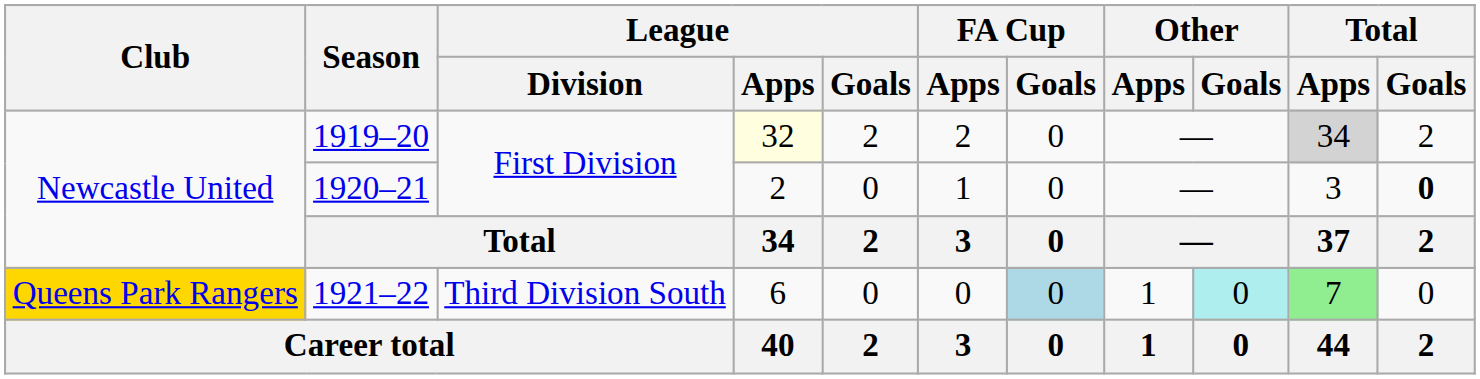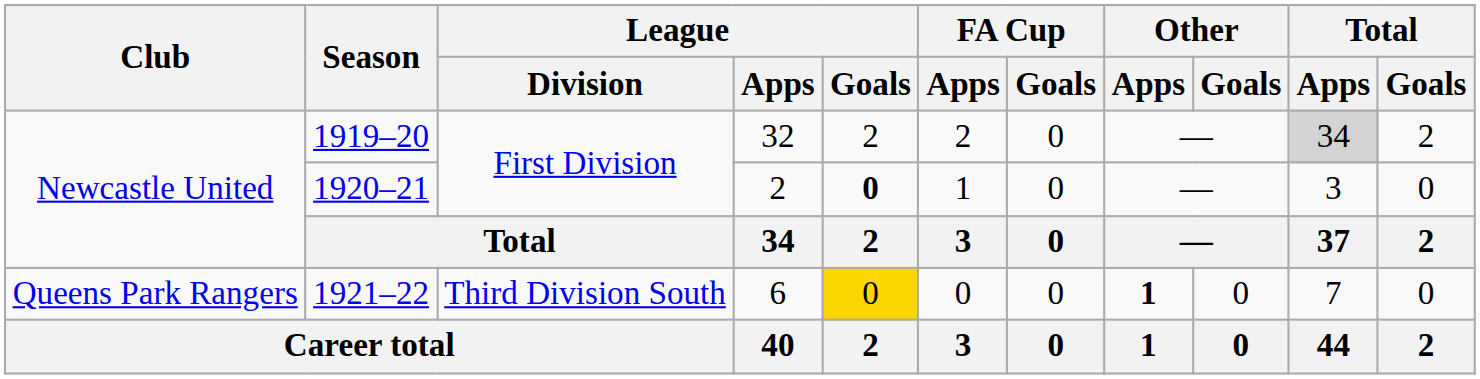1919–20 | League / Apps: lightyellow background -> no background
1920–21 | League / Goals: normal -> bold
1920–21 | Total / Goals: bold -> normal
1921–22 | Club: gold background -> no background
1921–22 | League / Goals: no background -> gold background
1921–22 | FA Cup / Goals: lightblue background -> no background
1921–22 | Other / Apps: normal -> bold
1921–22 | Other / Goals: paleturquoise background -> no background
1921–22 | Total / Apps: lightgreen background -> no background
